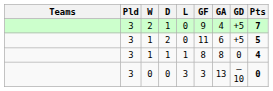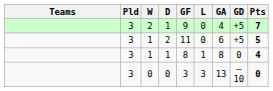columns swapped: L <-> GF
